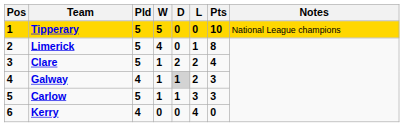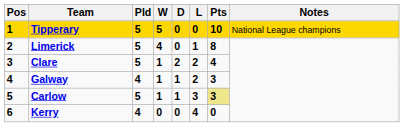Galway | D: lightgrey background -> no background
Carlow | Pts: no background -> khaki background
